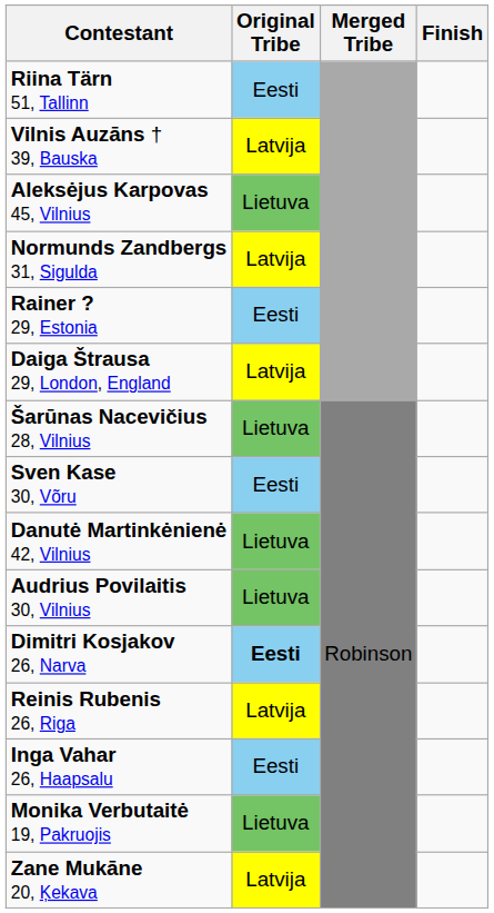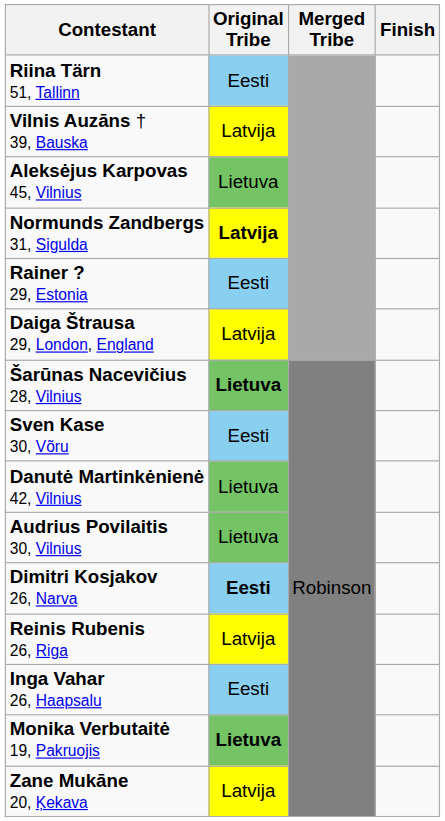Normunds Zandbergs 31, Sigulda | Original Tribe: normal -> bold
Šarūnas Nacevičius 28, Vilnius | Original Tribe: normal -> bold
Monika Verbutaitė 19, Pakruojis | Original Tribe: normal -> bold
